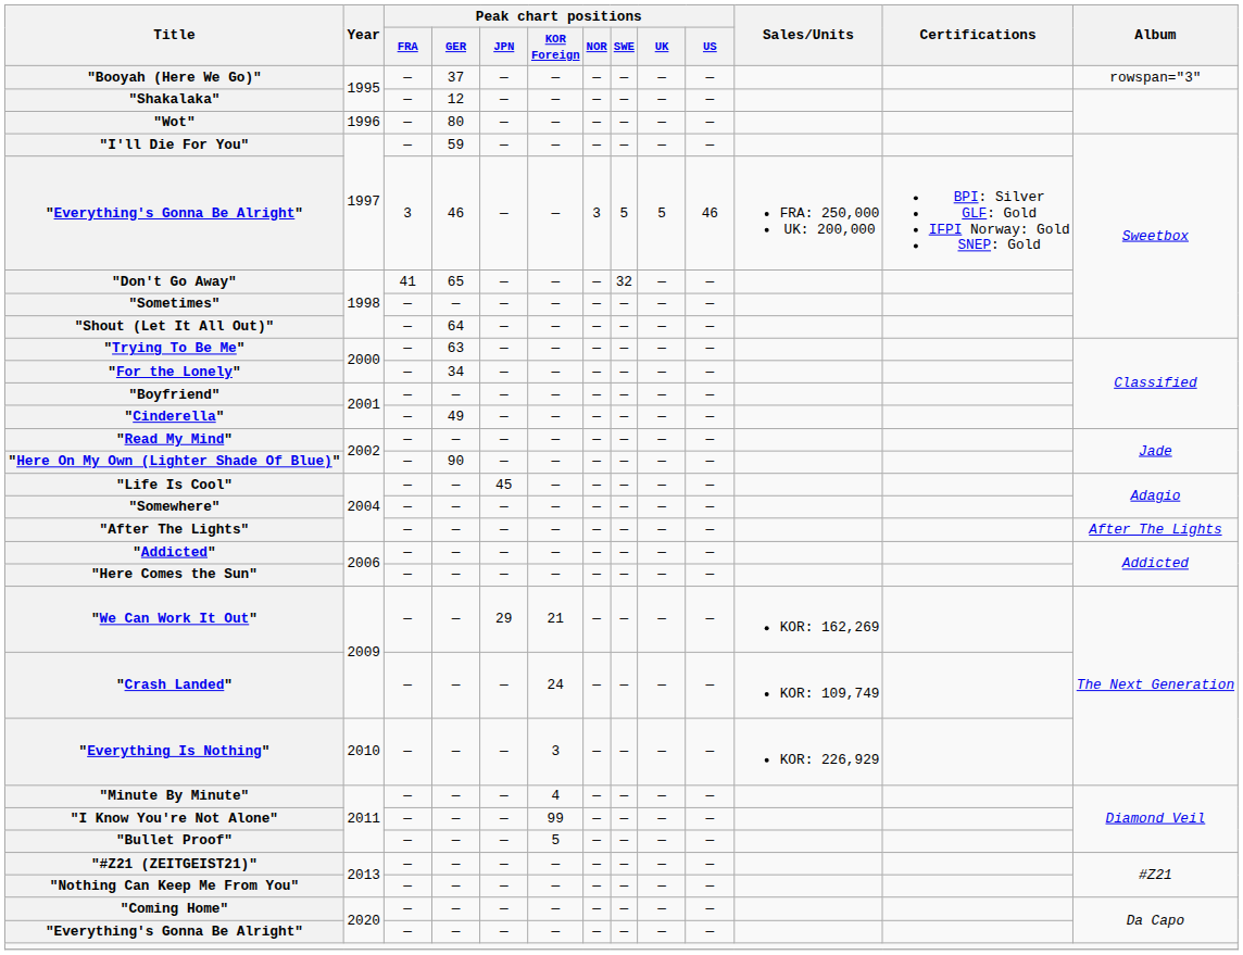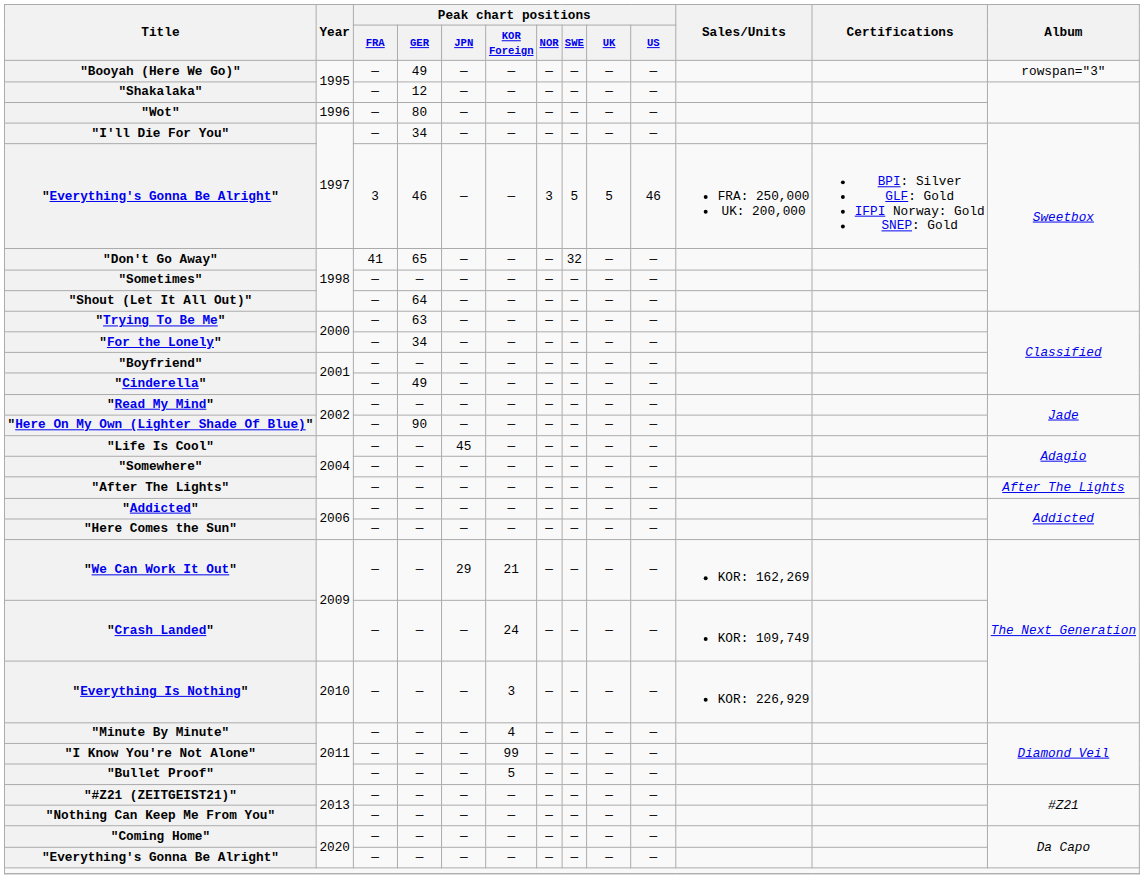"Booyah (Here We Go)" | Peak chart positions / GER: 37 -> 49
"I'll Die For You" | Peak chart positions / GER: 59 -> 34
